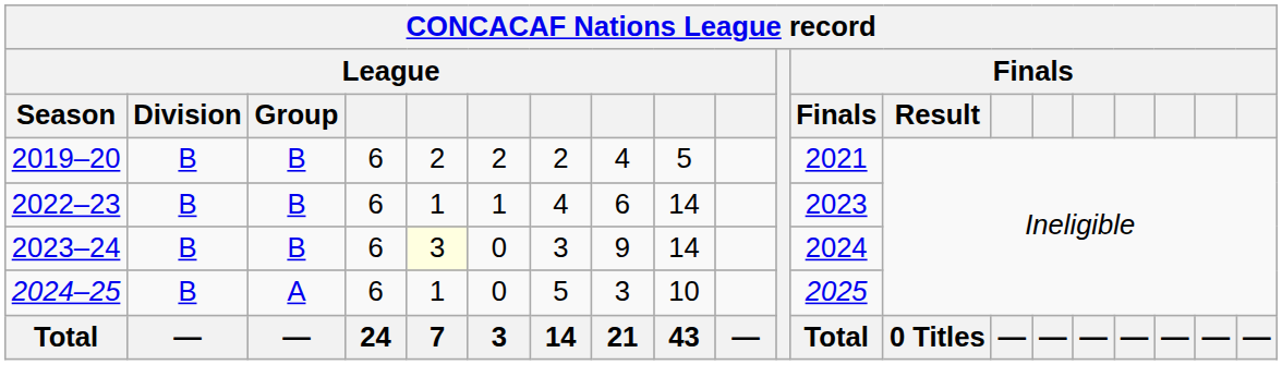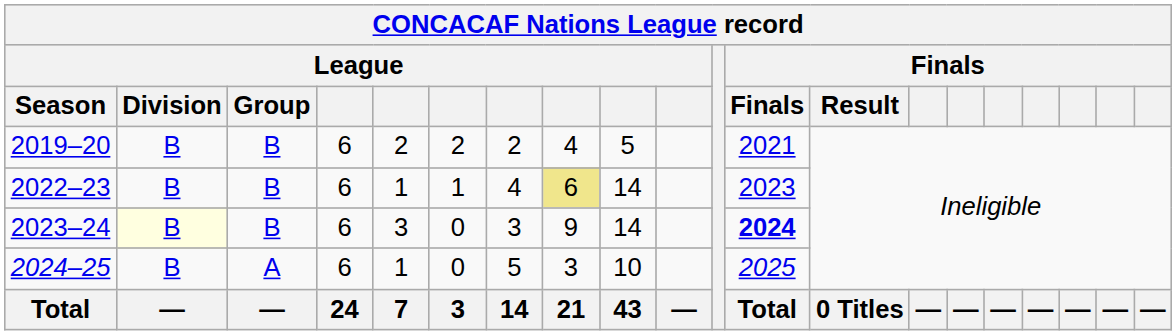2022–23 | column 8: no background -> khaki background
2023–24 | League / Division: no background -> lightyellow background
2023–24 | column 5: lightyellow background -> no background
2023–24 | column 12: normal -> bold
